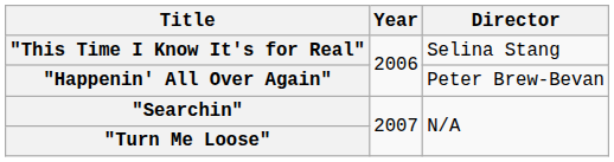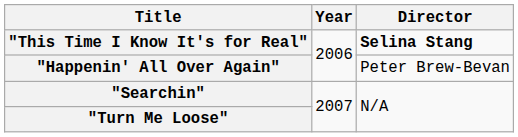"This Time I Know It's for Real" | Director: normal -> bold
